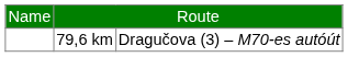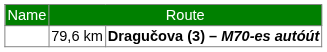79,6 km | column 3: normal -> bold
